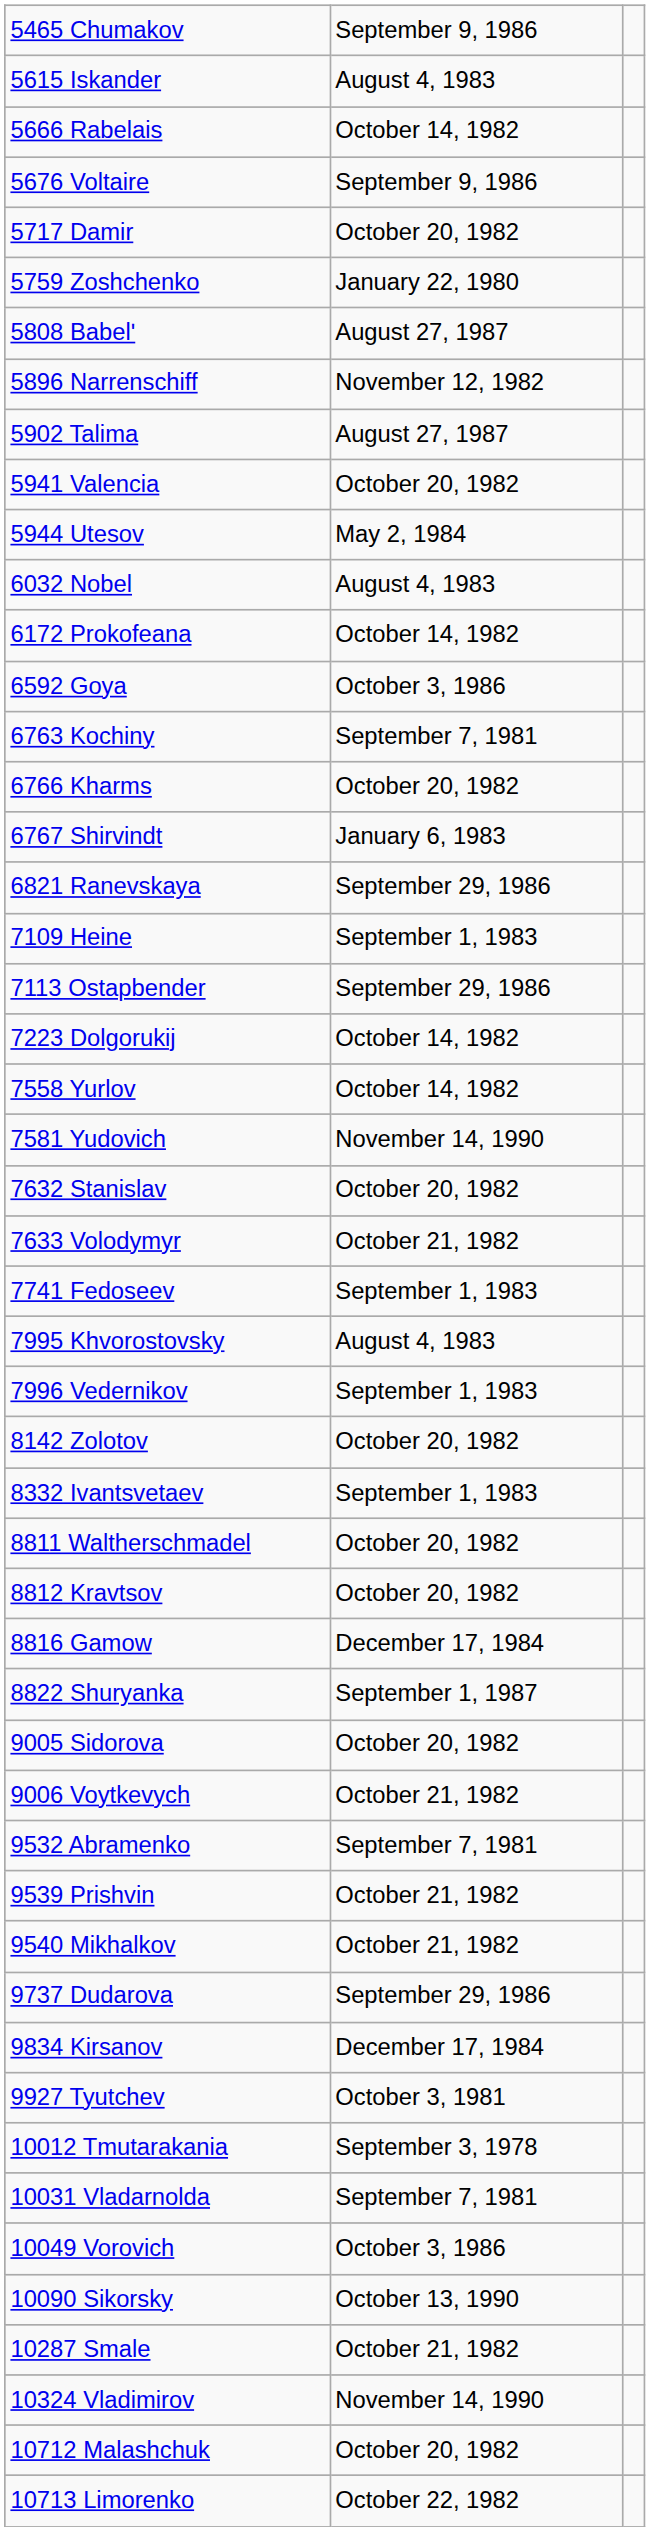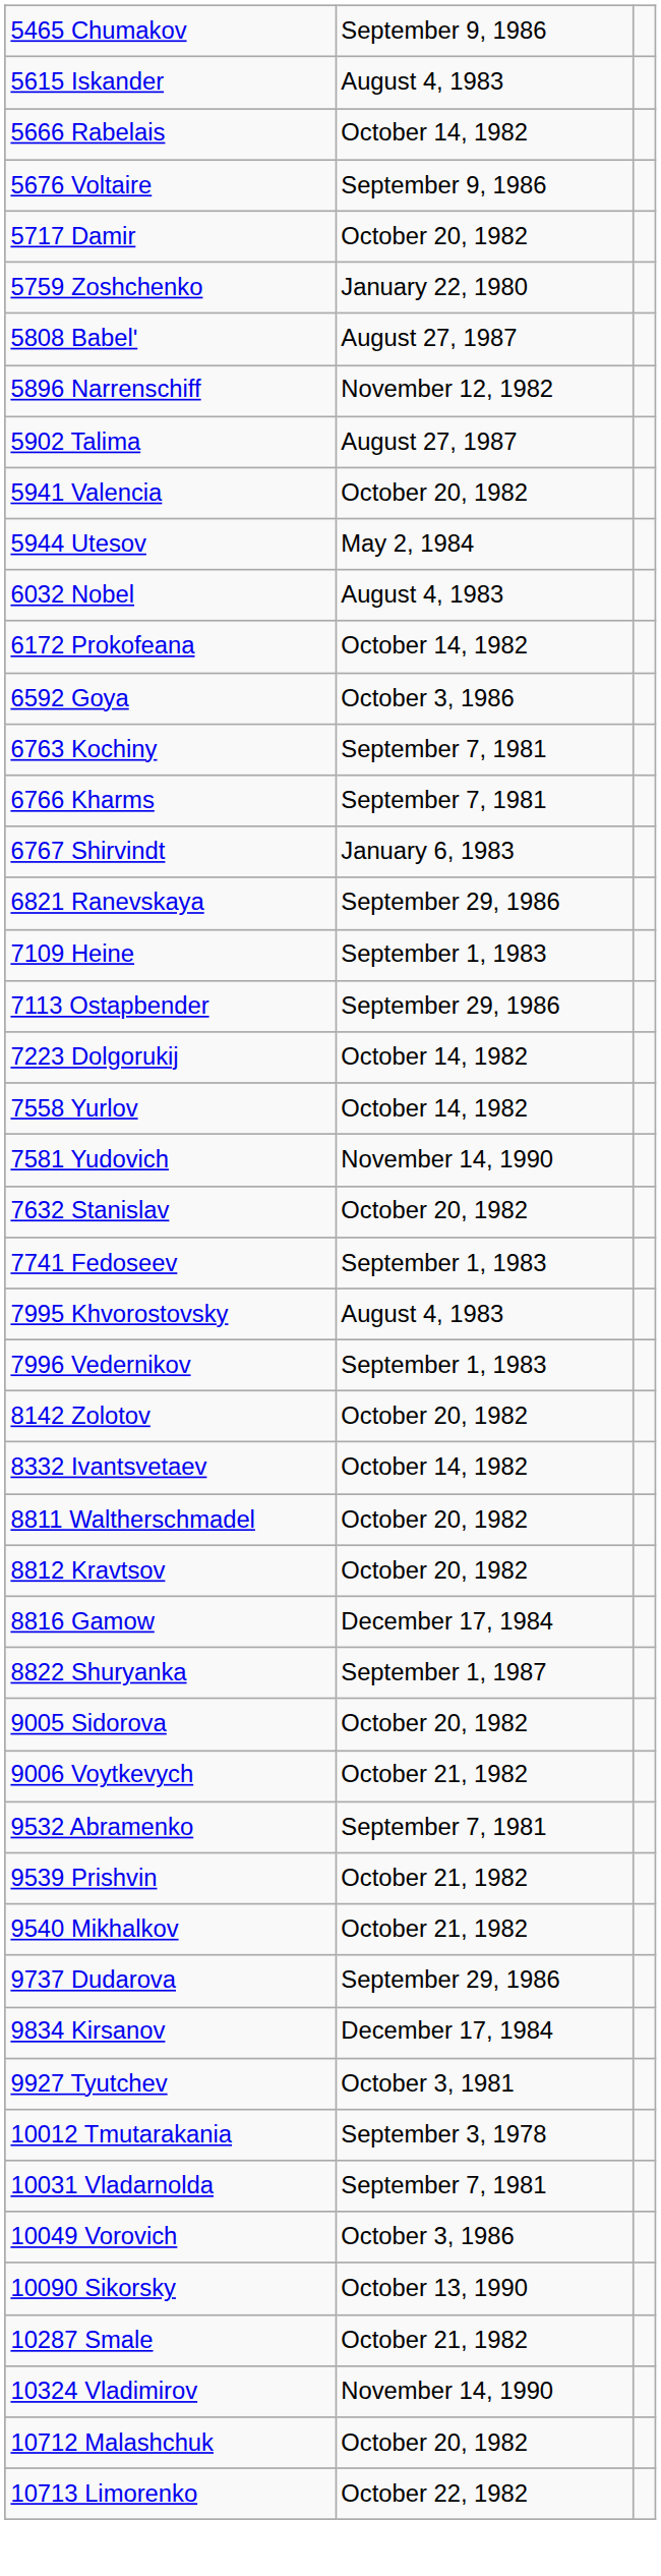6766 Kharms | column 2: October 20, 1982 -> September 7, 1981
- row: 7633 Volodymyr | October 21, 1982
8332 Ivantsvetaev | column 2: September 1, 1983 -> October 14, 1982
